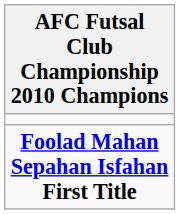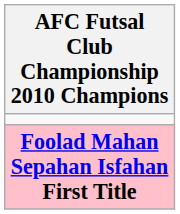row 3 | column 1: no background -> pink background
